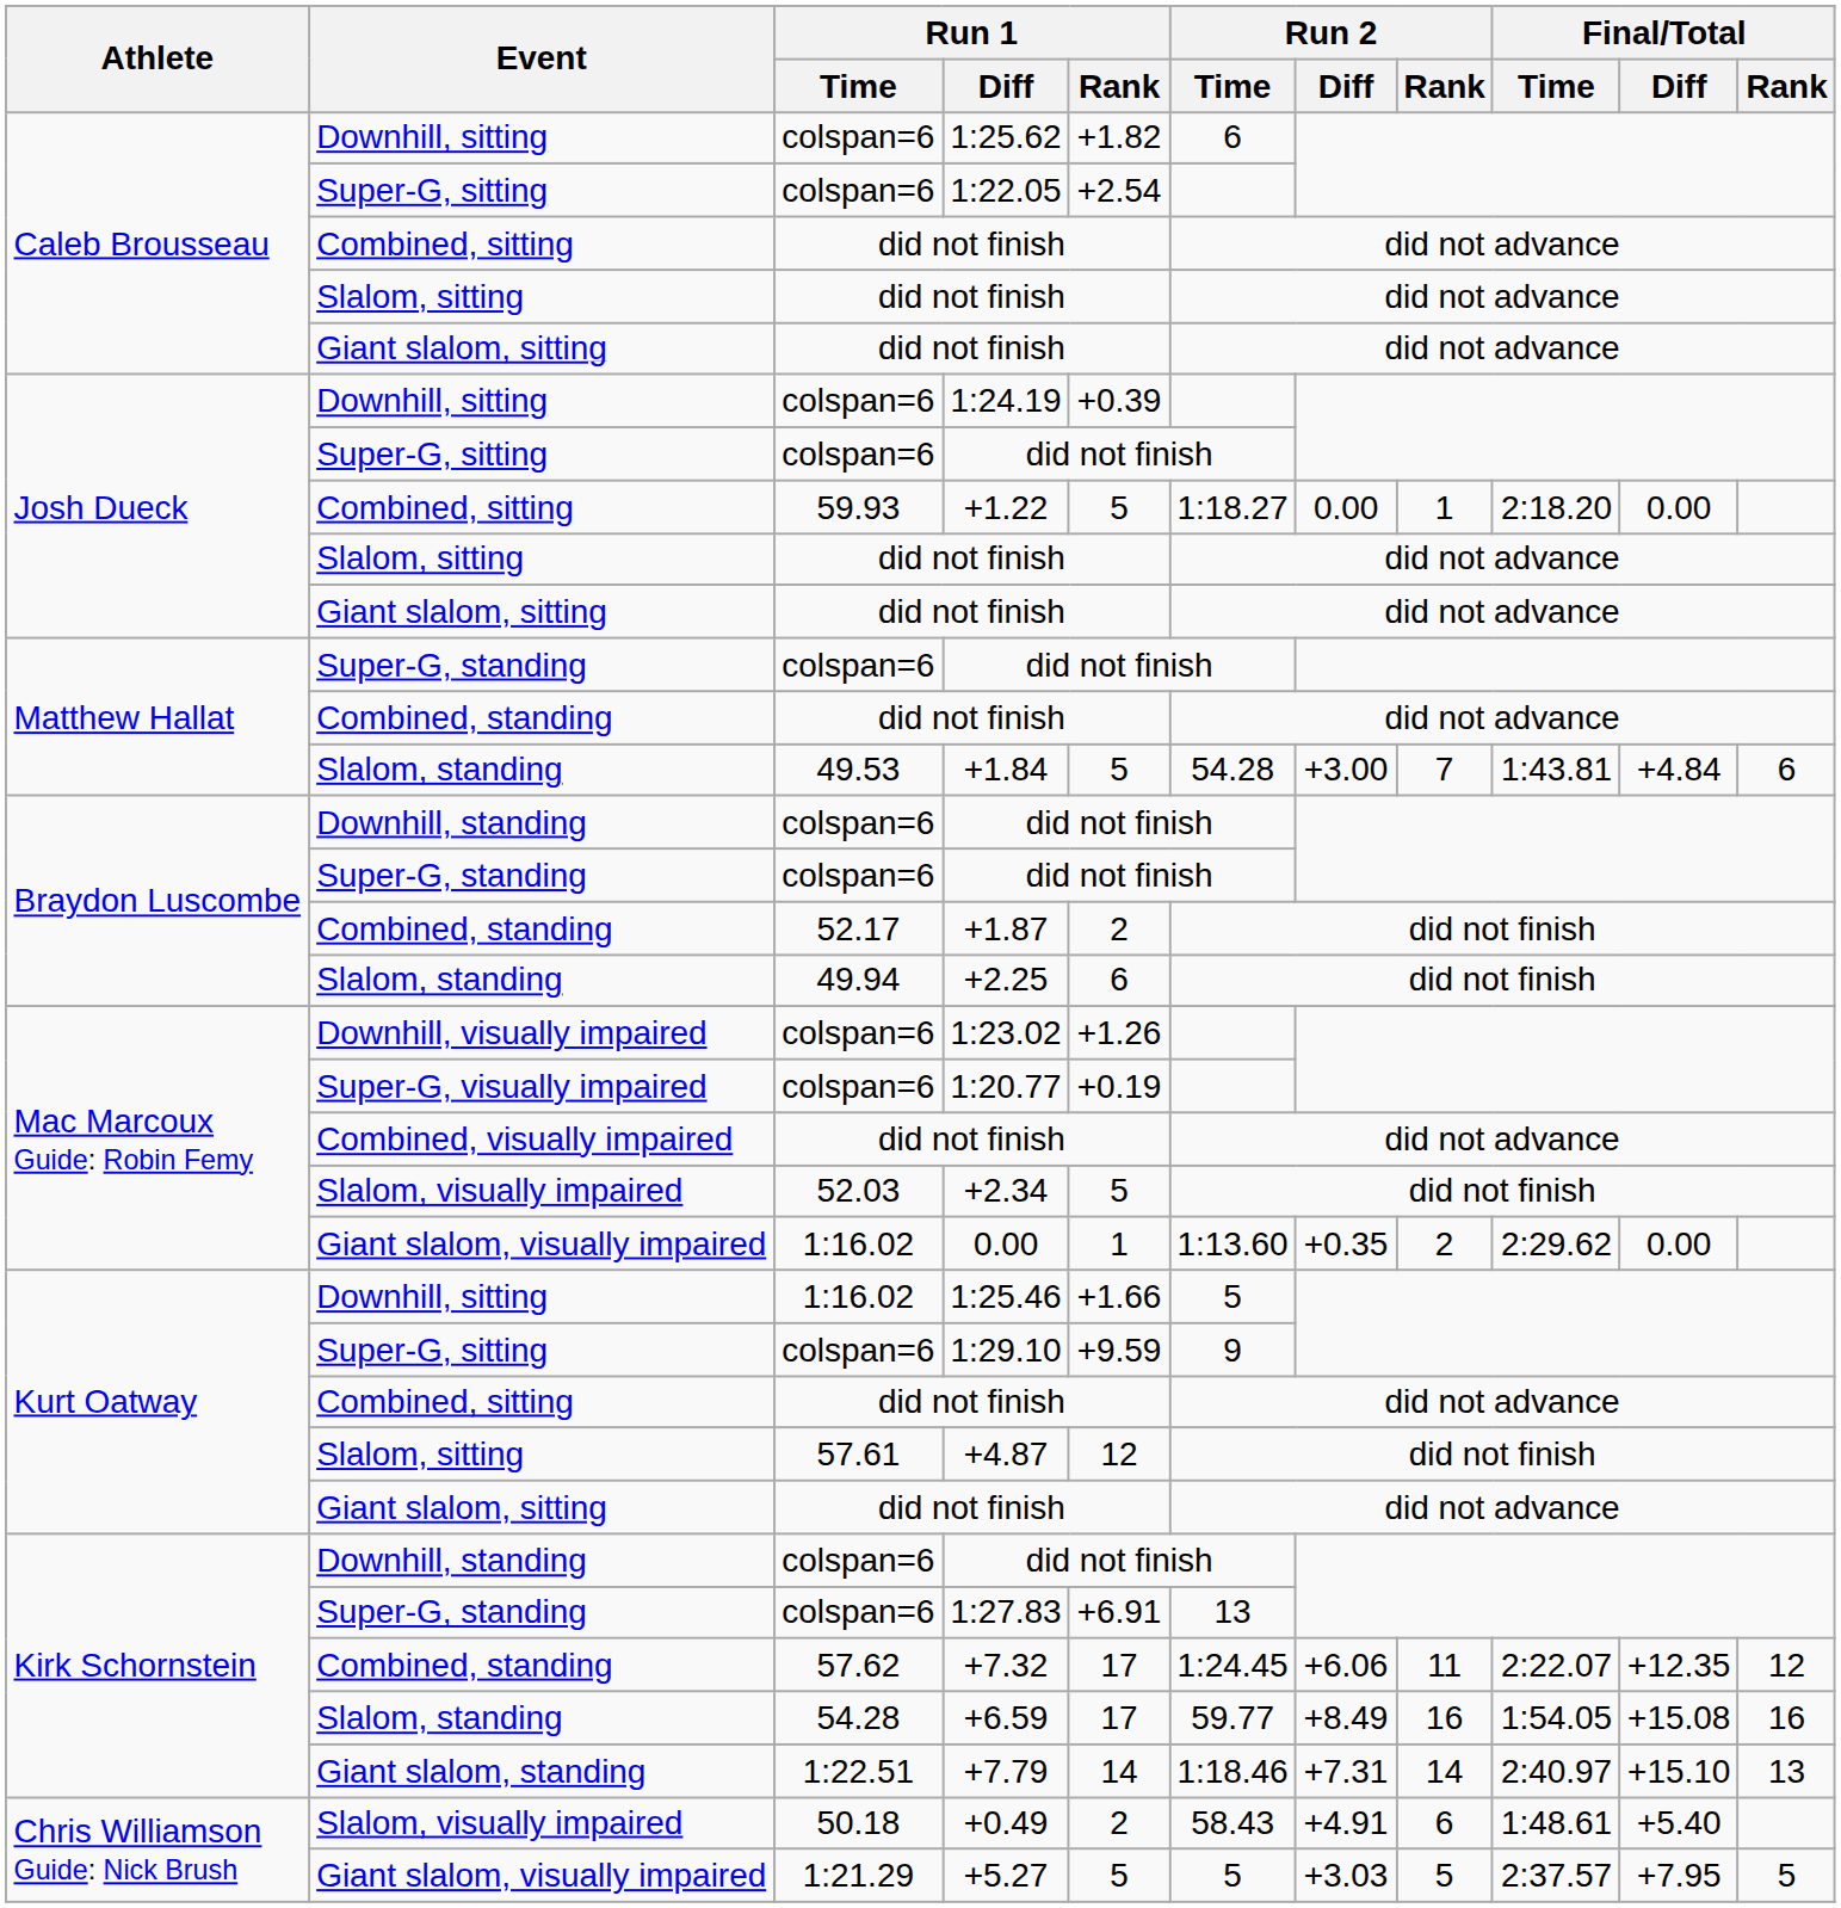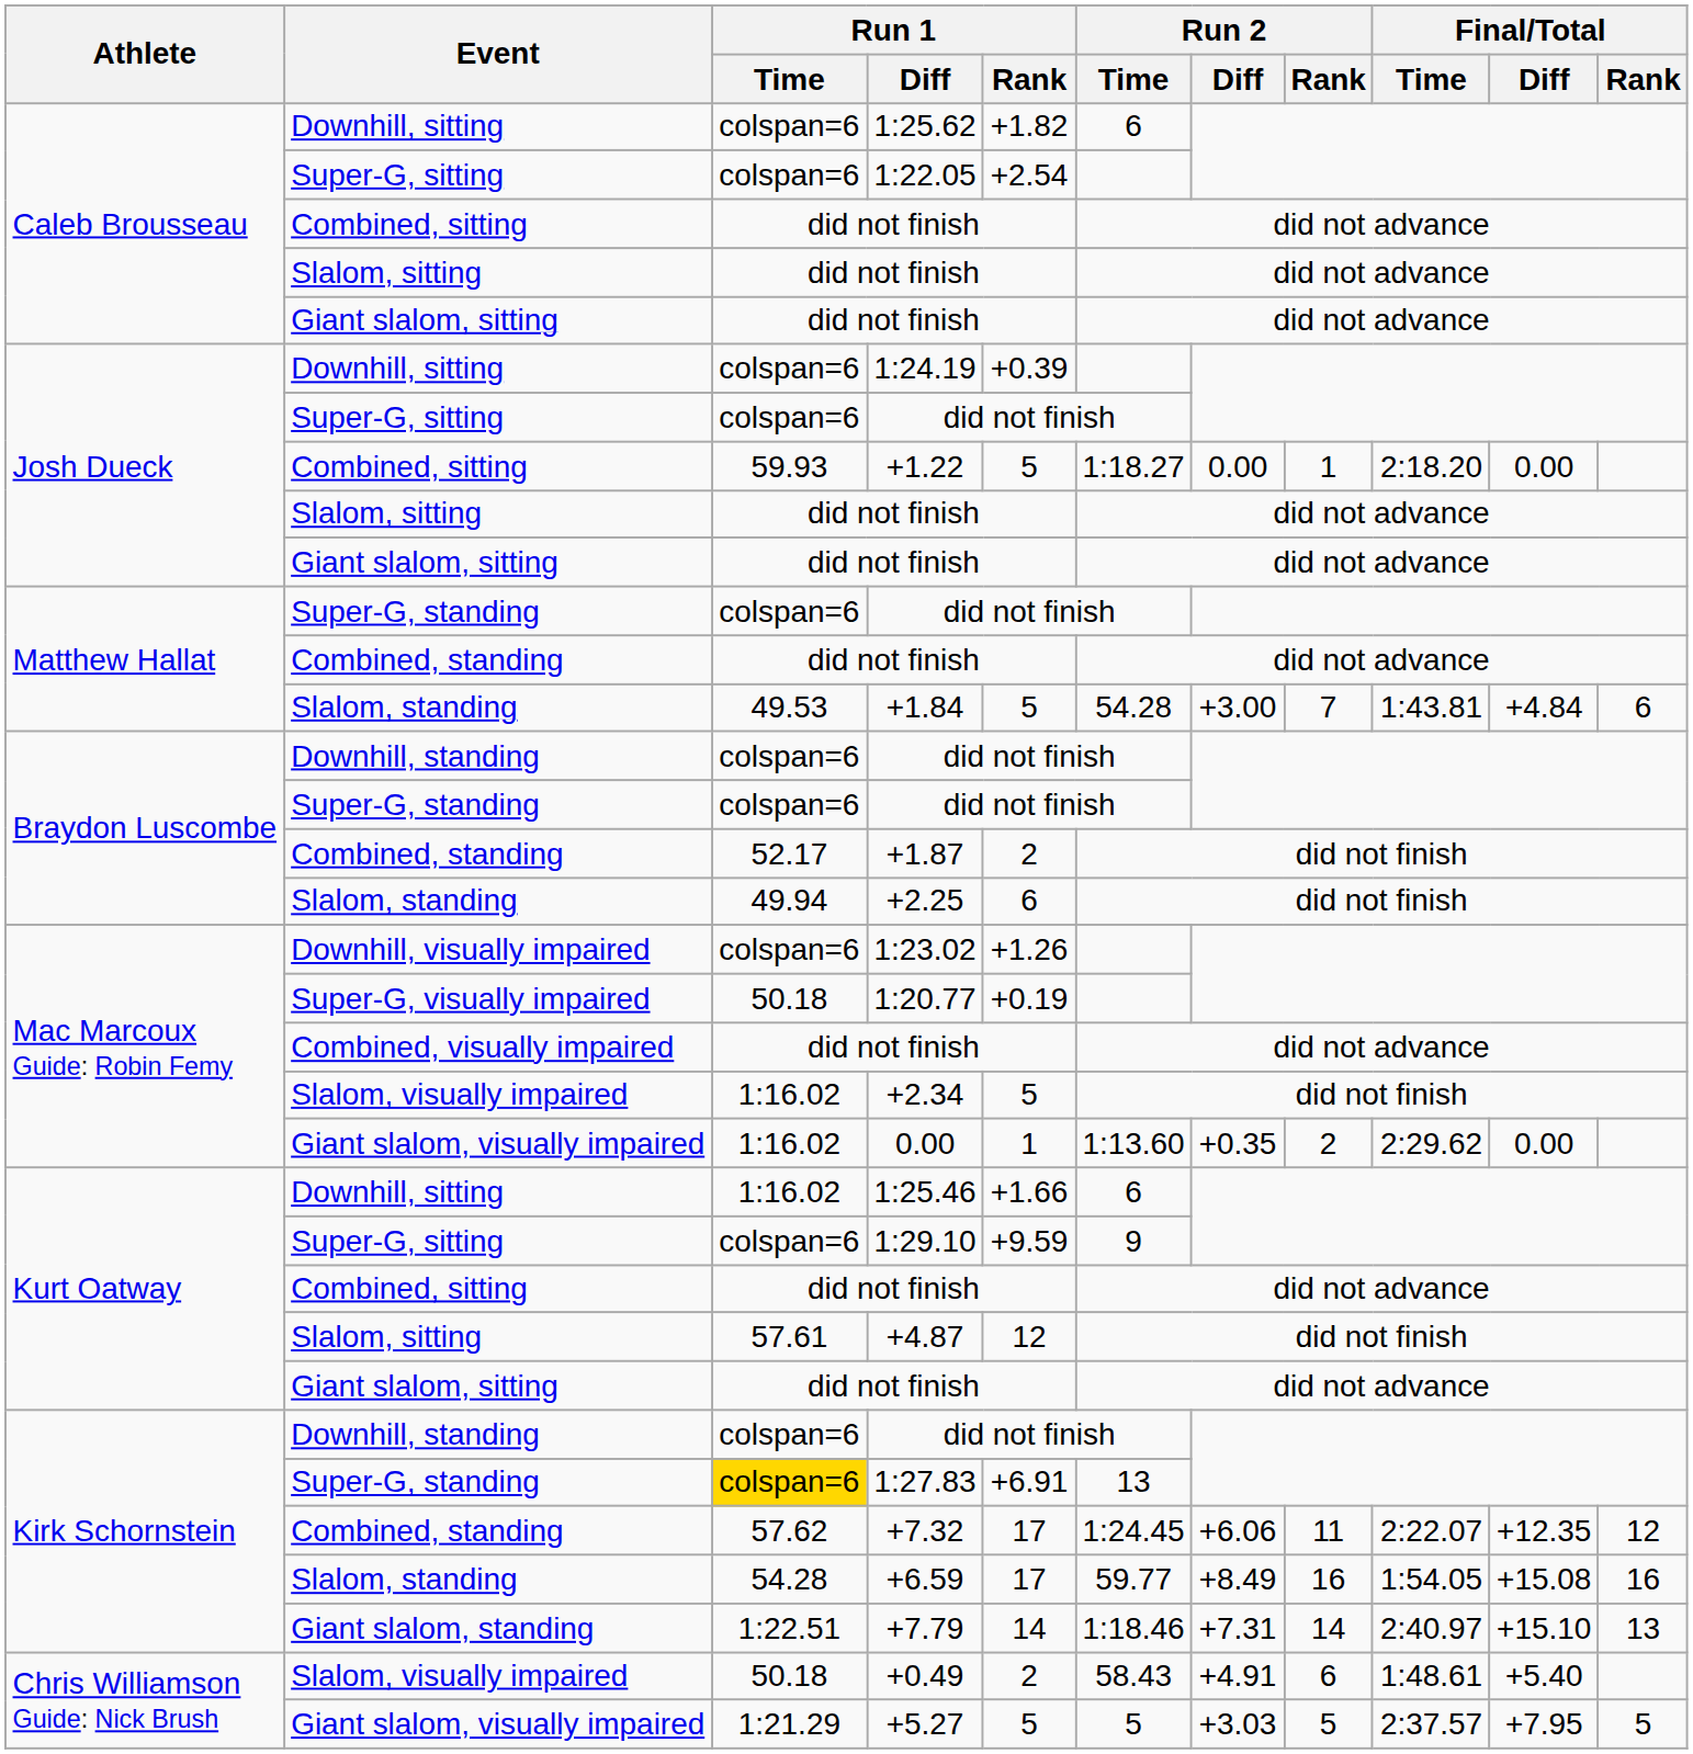1:20.77 | Run 1 / Time: colspan=6 -> 50.18
+2.34 | Run 1 / Time: 52.03 -> 1:16.02
1:25.46 | Run 2 / Time: 5 -> 6
1:27.83 | Run 1 / Time: no background -> gold background
